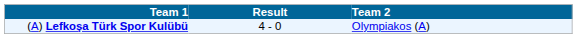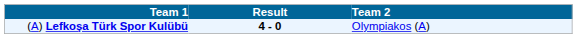(A) Lefkoşa Türk Spor Kulübü | Result: normal -> bold
